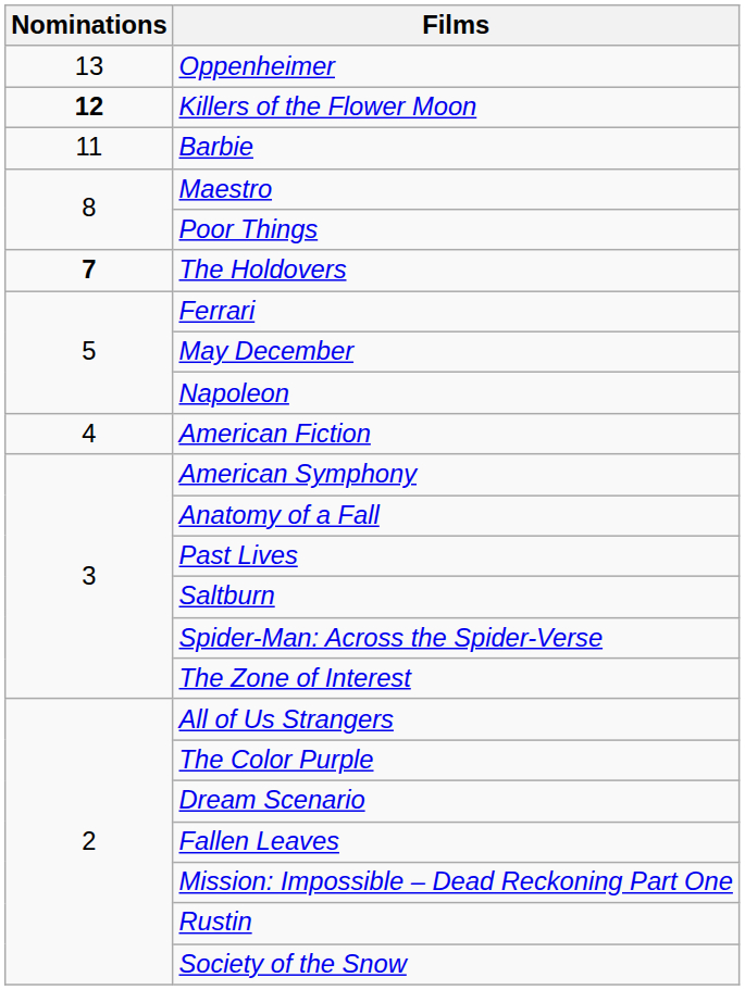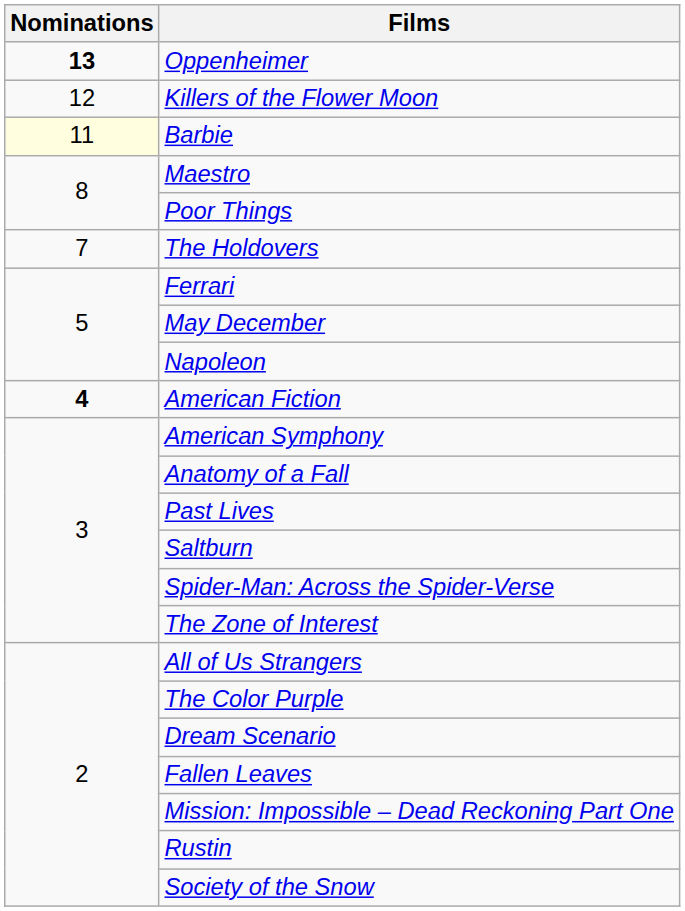Oppenheimer | Nominations: normal -> bold
Killers of the Flower Moon | Nominations: bold -> normal
Barbie | Nominations: no background -> lightyellow background
The Holdovers | Nominations: bold -> normal
American Fiction | Nominations: normal -> bold
